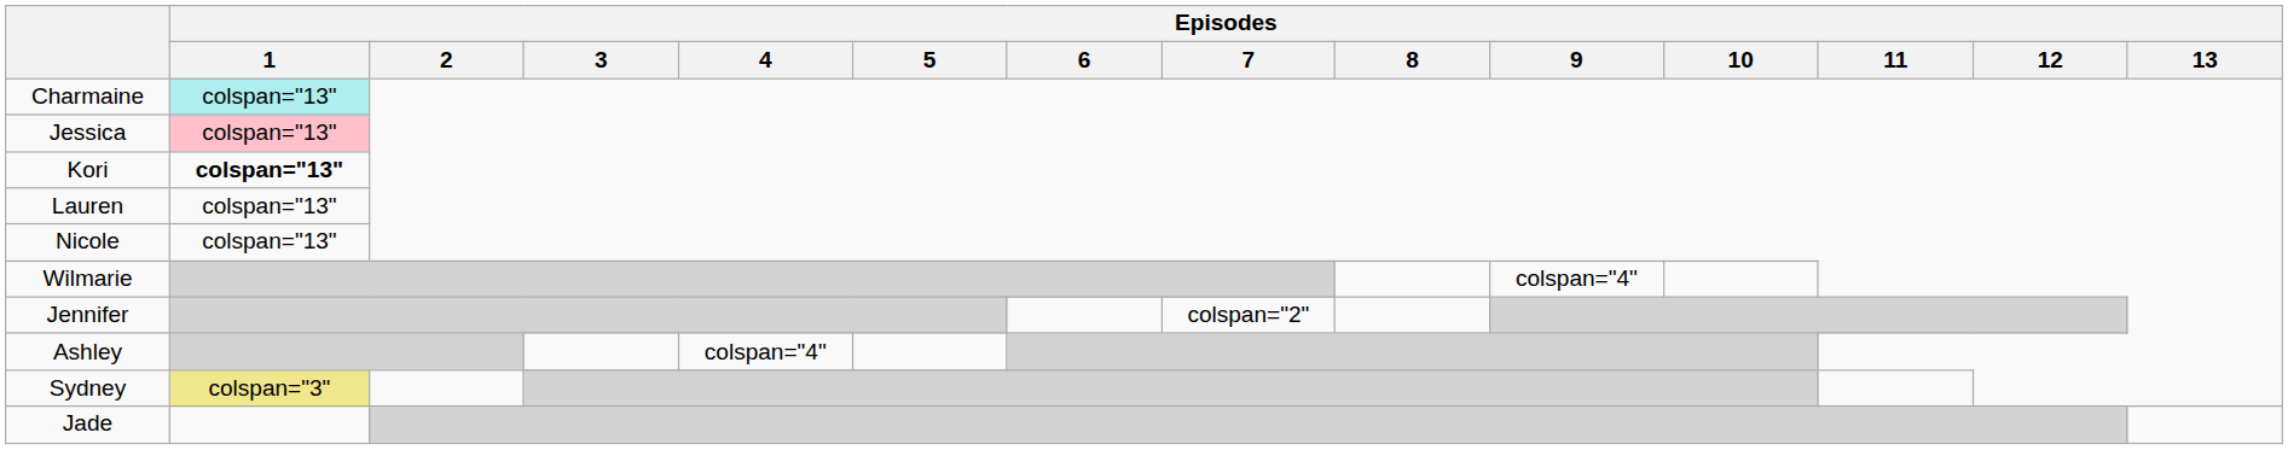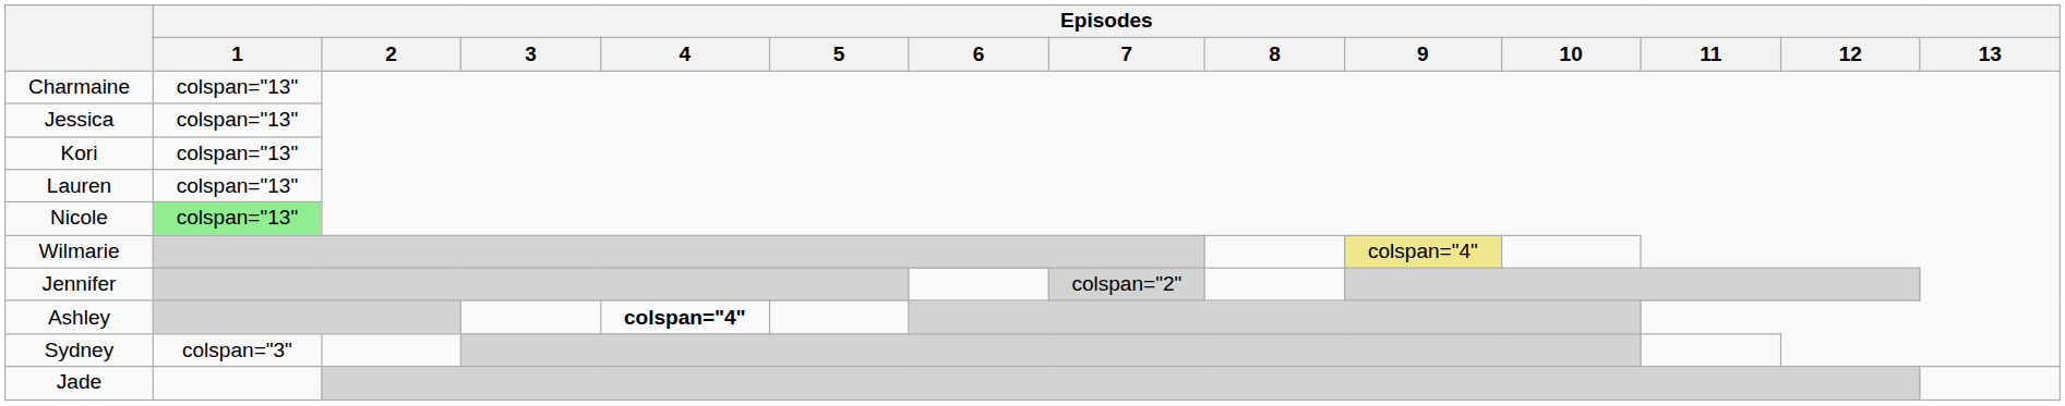Charmaine | Episodes / 1: paleturquoise background -> no background
Jessica | Episodes / 1: pink background -> no background
Kori | Episodes / 1: bold -> normal
Nicole | Episodes / 1: no background -> lightgreen background
Wilmarie | Episodes / 9: no background -> khaki background
Jennifer | Episodes / 7: no background -> lightgrey background
Ashley | Episodes / 4: normal -> bold
Sydney | Episodes / 1: khaki background -> no background
